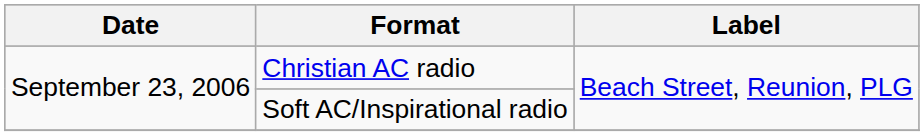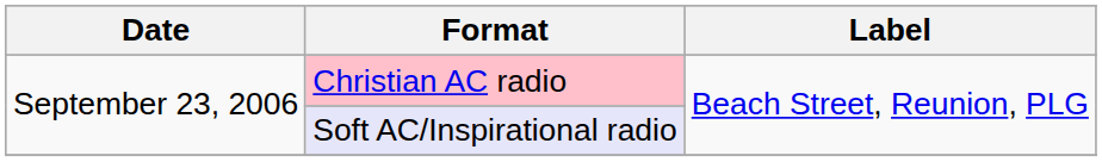Christian AC radio | Format: no background -> pink background
Soft AC/Inspirational radio | Format: no background -> lavender background
